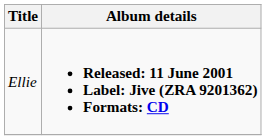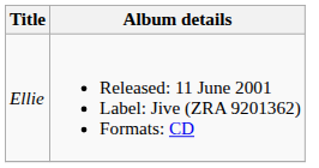Ellie | Album details: bold -> normal
